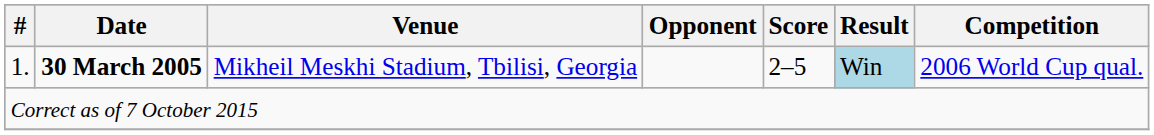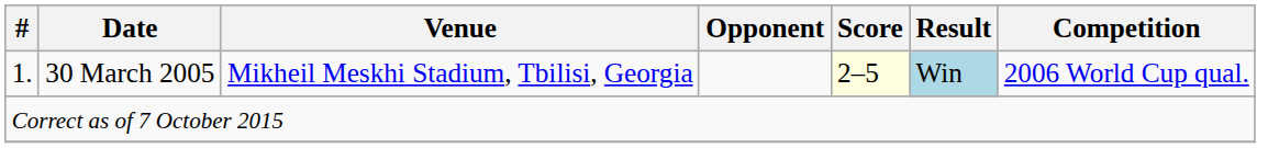1. | Date: bold -> normal
1. | Score: no background -> lightyellow background
